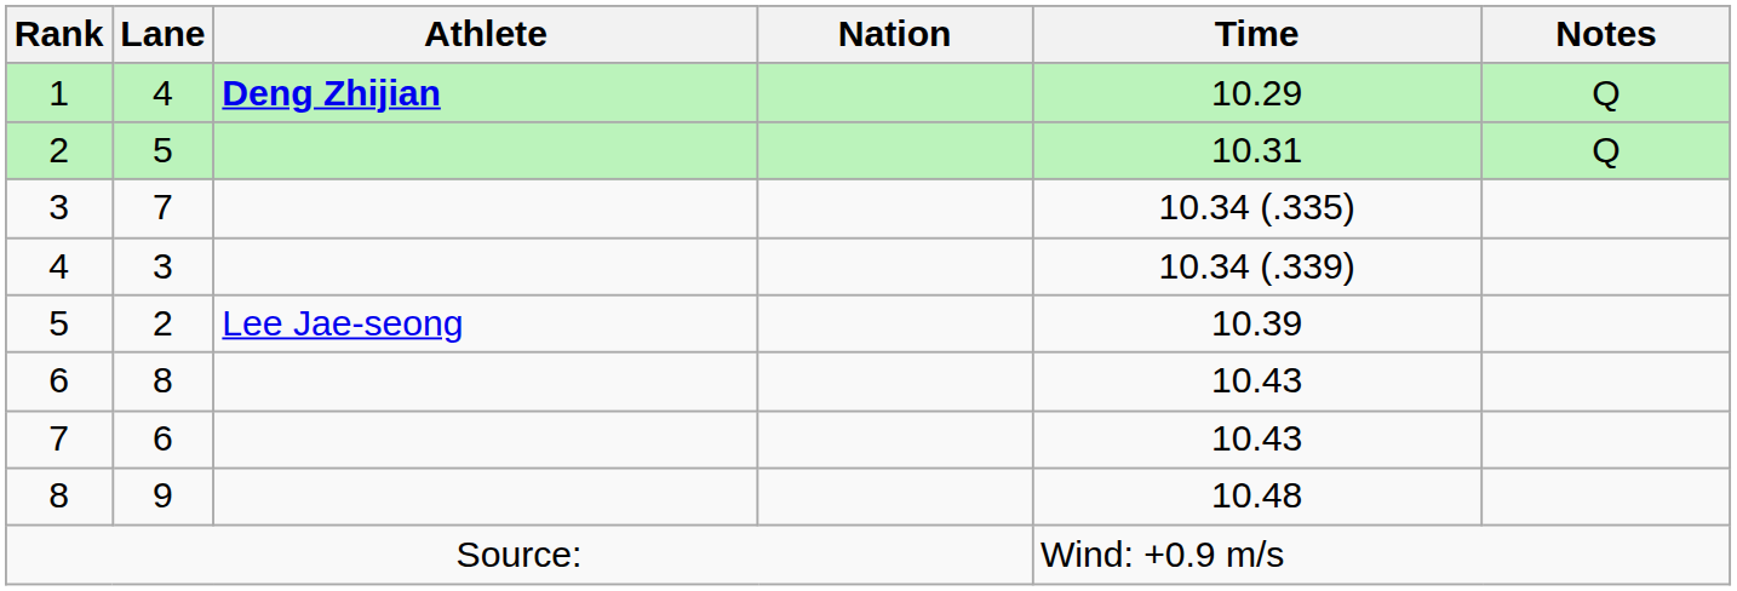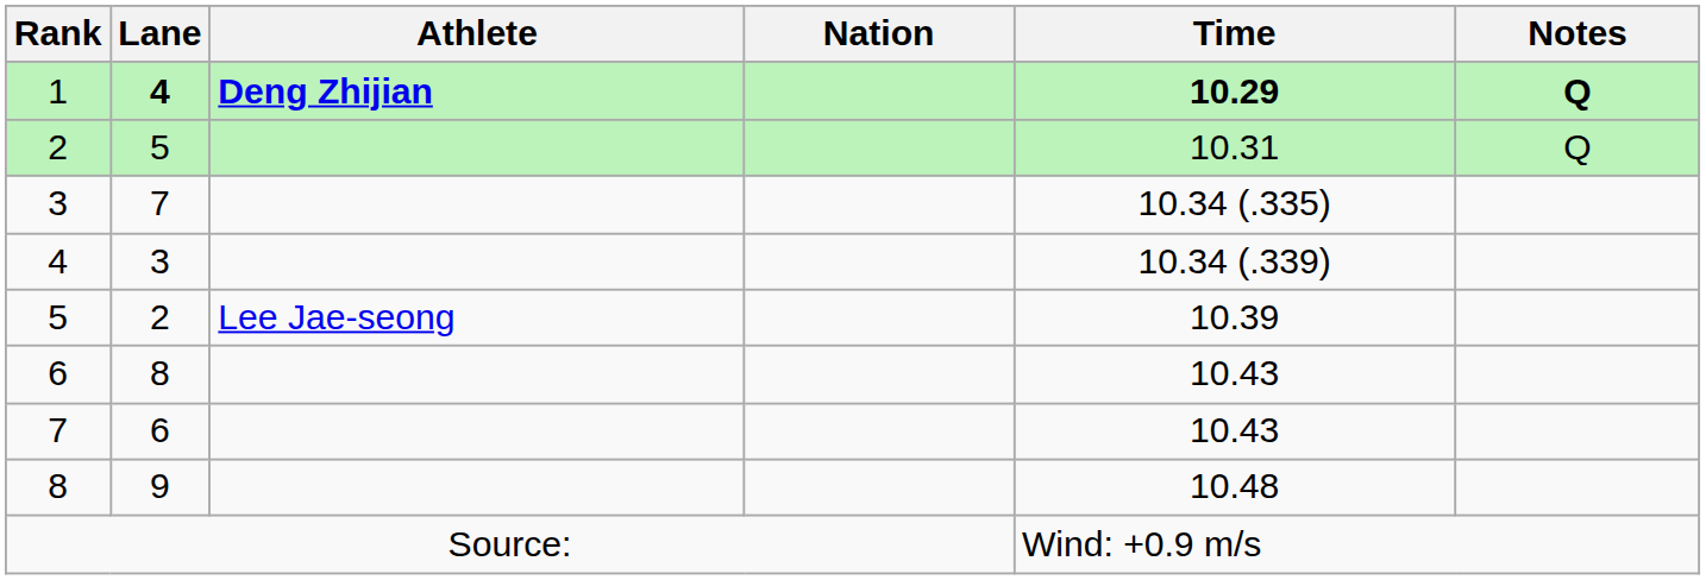1 | Lane: normal -> bold
1 | Time: normal -> bold
1 | Notes: normal -> bold
